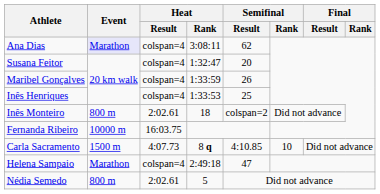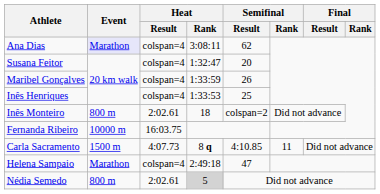Carla Sacramento | Semifinal / Rank: 10 -> 11
Nédia Semedo | Heat / Rank: no background -> lightgrey background
